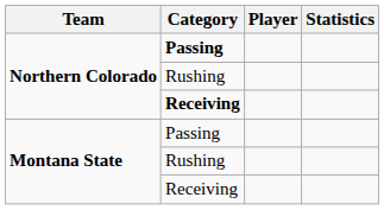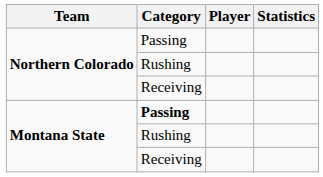Northern Colorado / Passing | Category: bold -> normal
Northern Colorado / Receiving | Category: bold -> normal
Montana State / Passing | Category: normal -> bold
